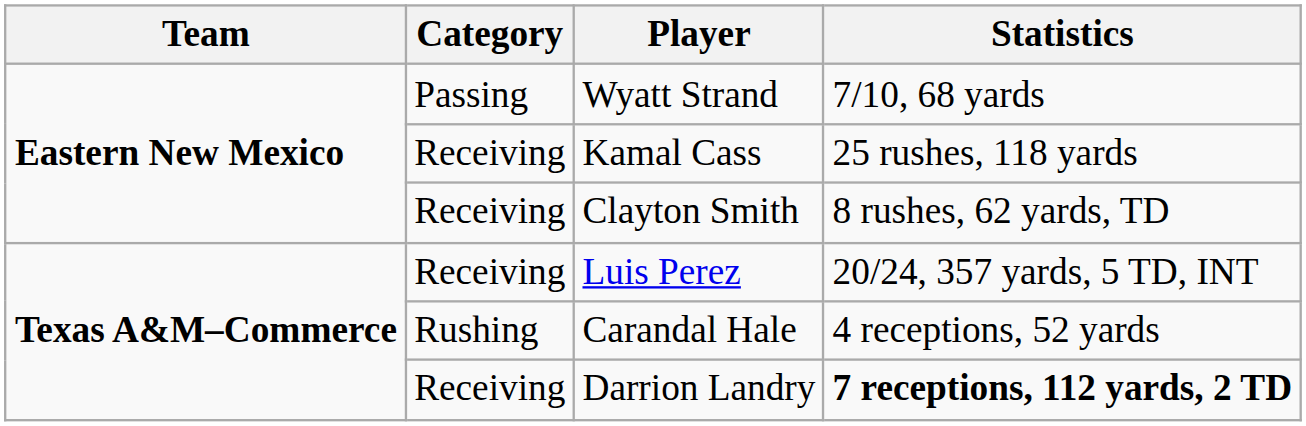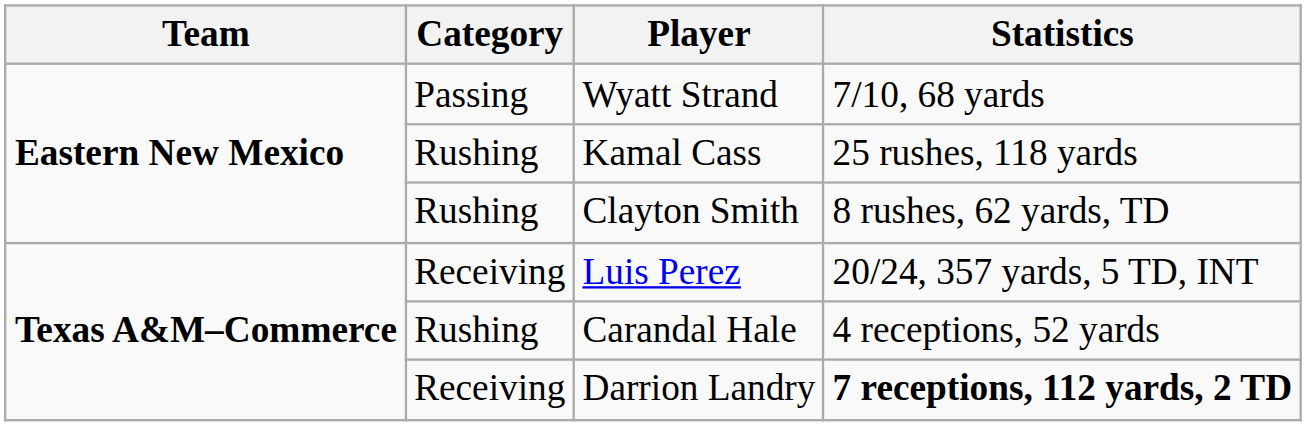Kamal Cass | Category: Receiving -> Rushing
Clayton Smith | Category: Receiving -> Rushing
